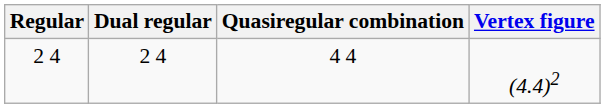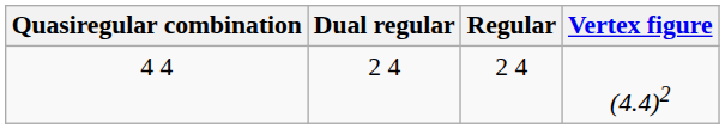columns swapped: Regular <-> Quasiregular combination
